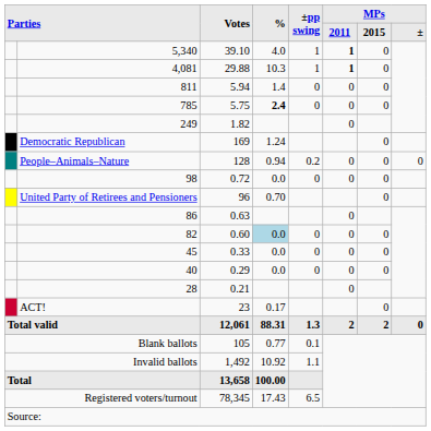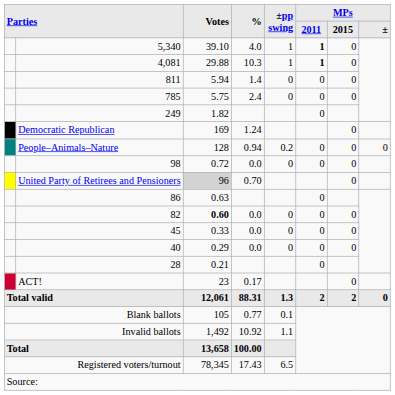785 | %: bold -> normal
United Party of Retirees and Pensioners | Votes: no background -> lightgrey background
82 | Votes: normal -> bold
82 | %: lightblue background -> no background
